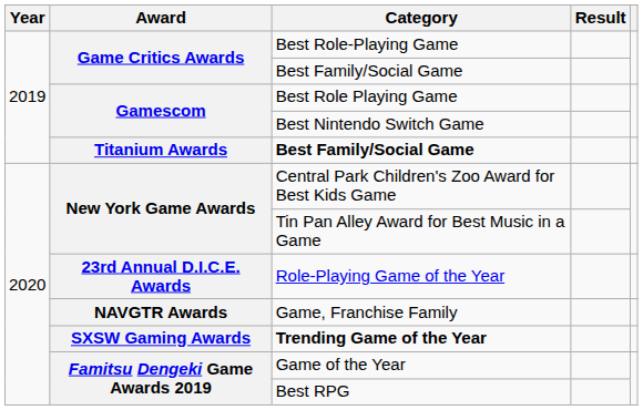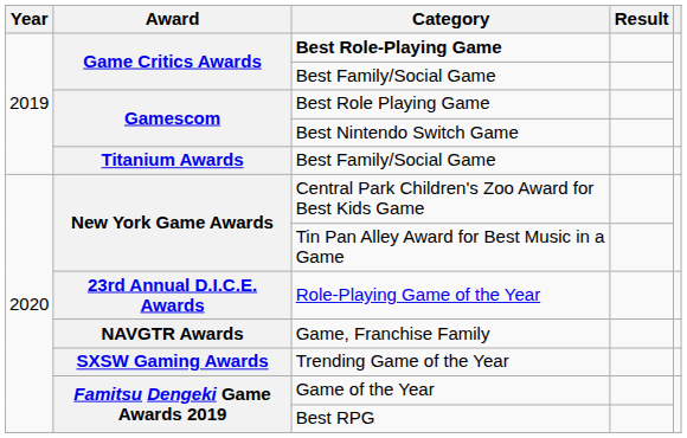Best Role-Playing Game | Category: normal -> bold
Titanium Awards / Best Family/Social Game | Category: bold -> normal
Trending Game of the Year | Category: bold -> normal
